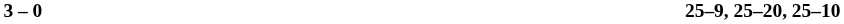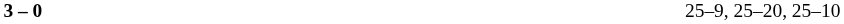row 1 | column 2: bold -> normal
